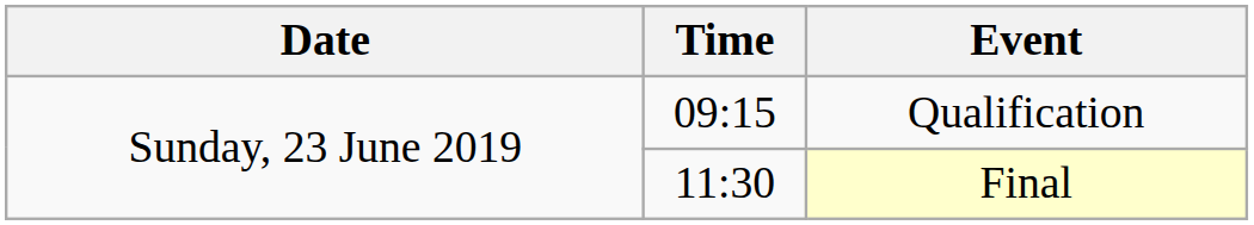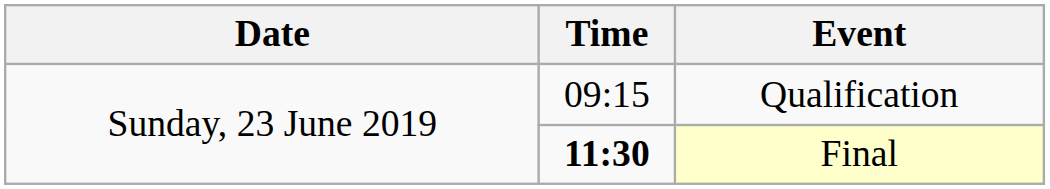Final | Time: normal -> bold
